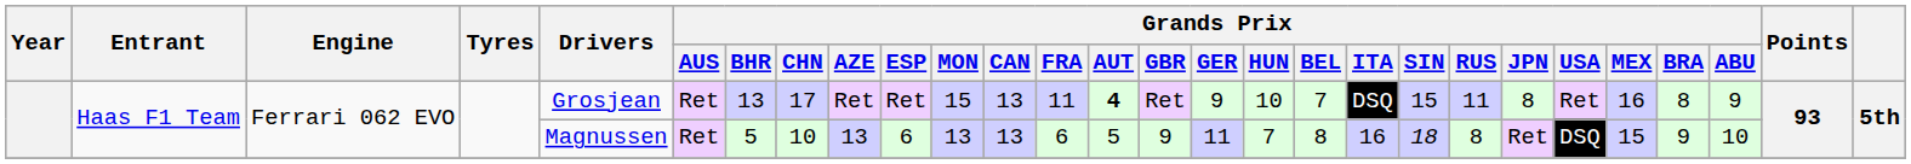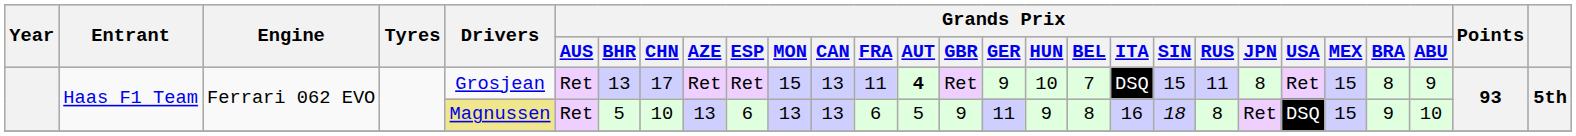row 3 | Grands Prix / MEX: 16 -> 15
row 4 | Drivers: no background -> khaki background
row 4 | Grands Prix / HUN: 7 -> 9
